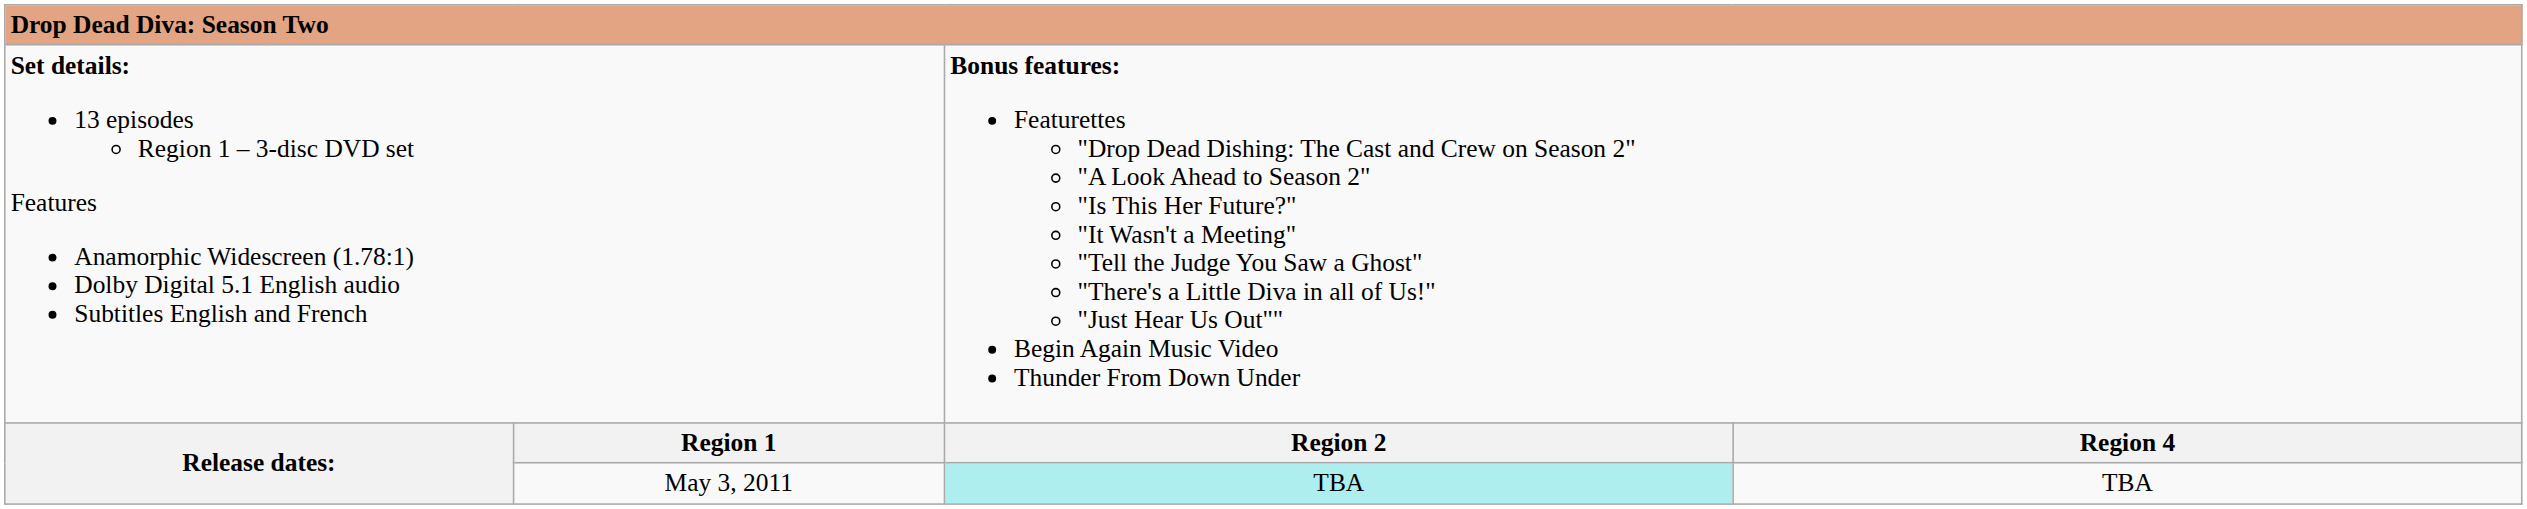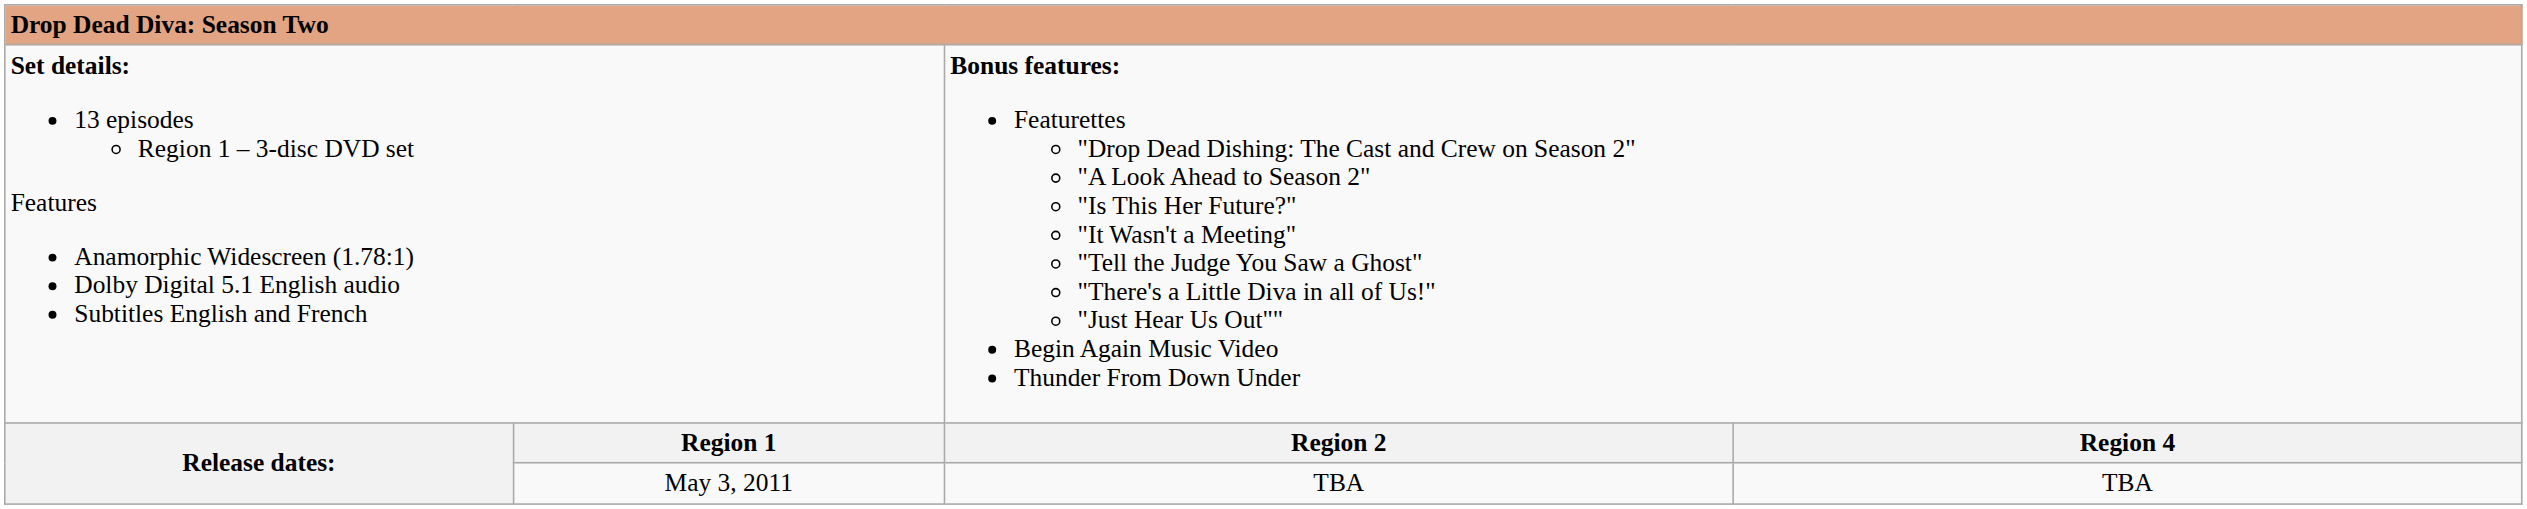Release dates: / May 3, 2011 | column 3: paleturquoise background -> no background
